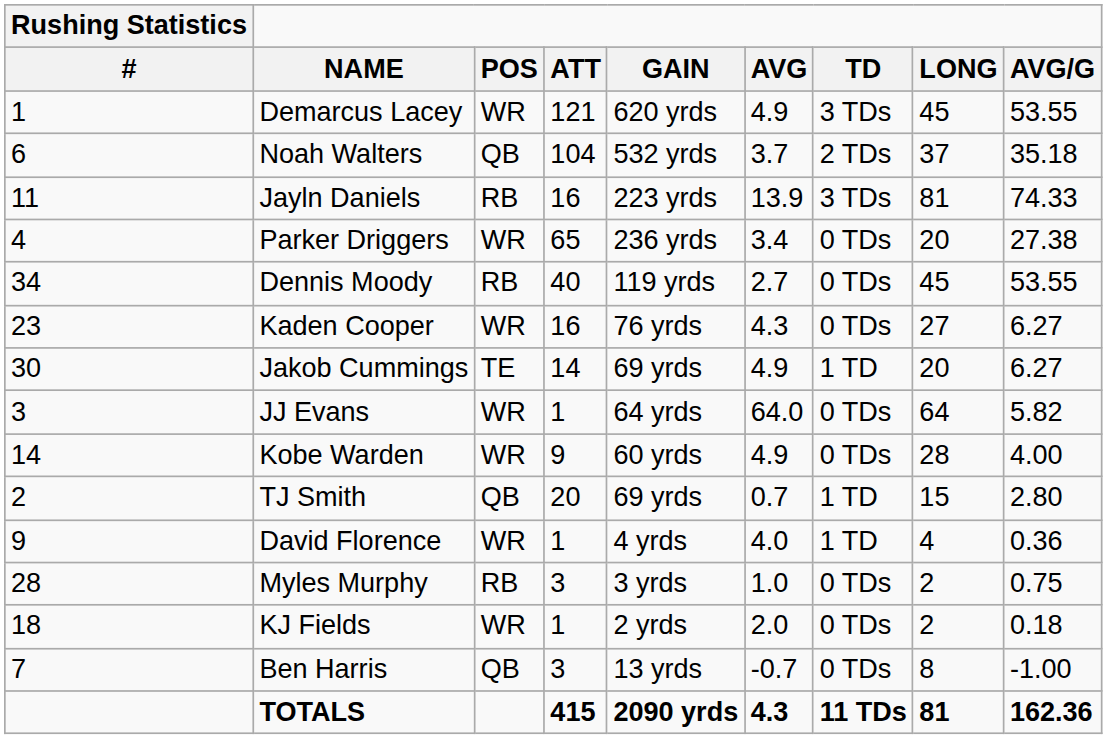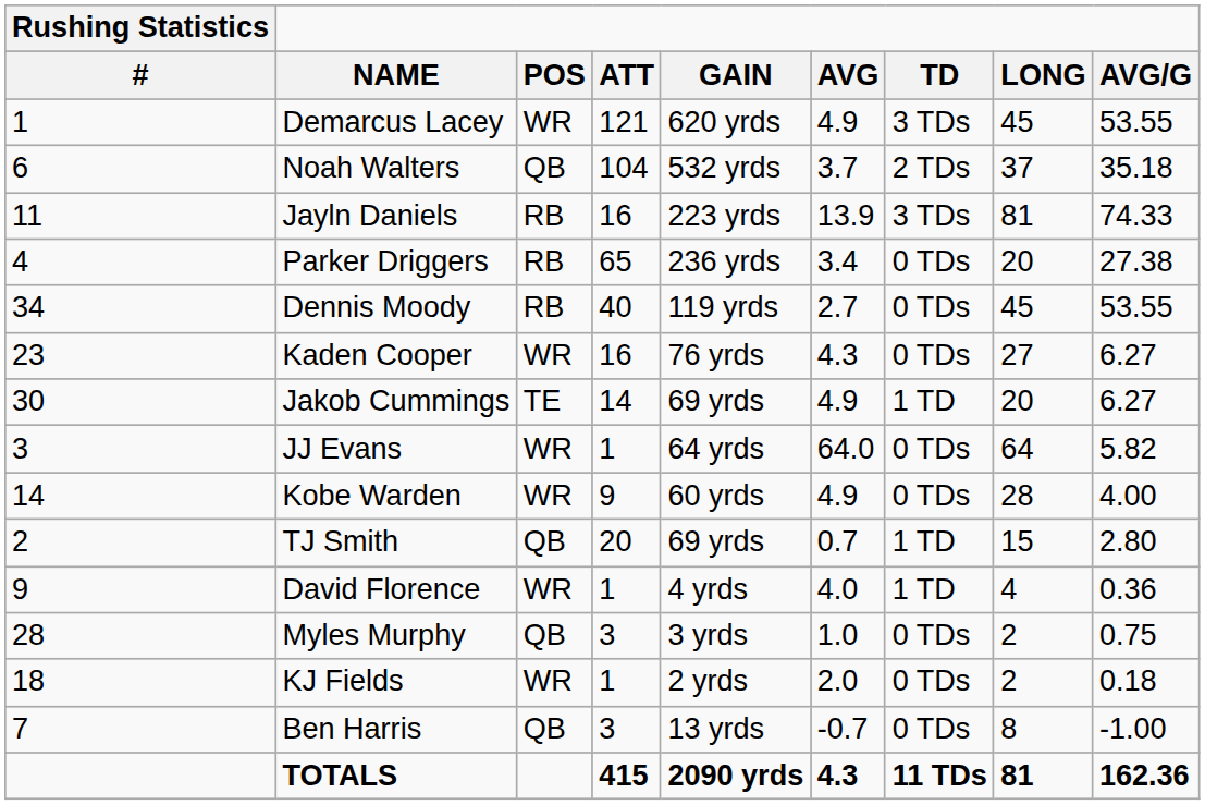Parker Driggers | POS: WR -> RB
Myles Murphy | POS: RB -> QB
